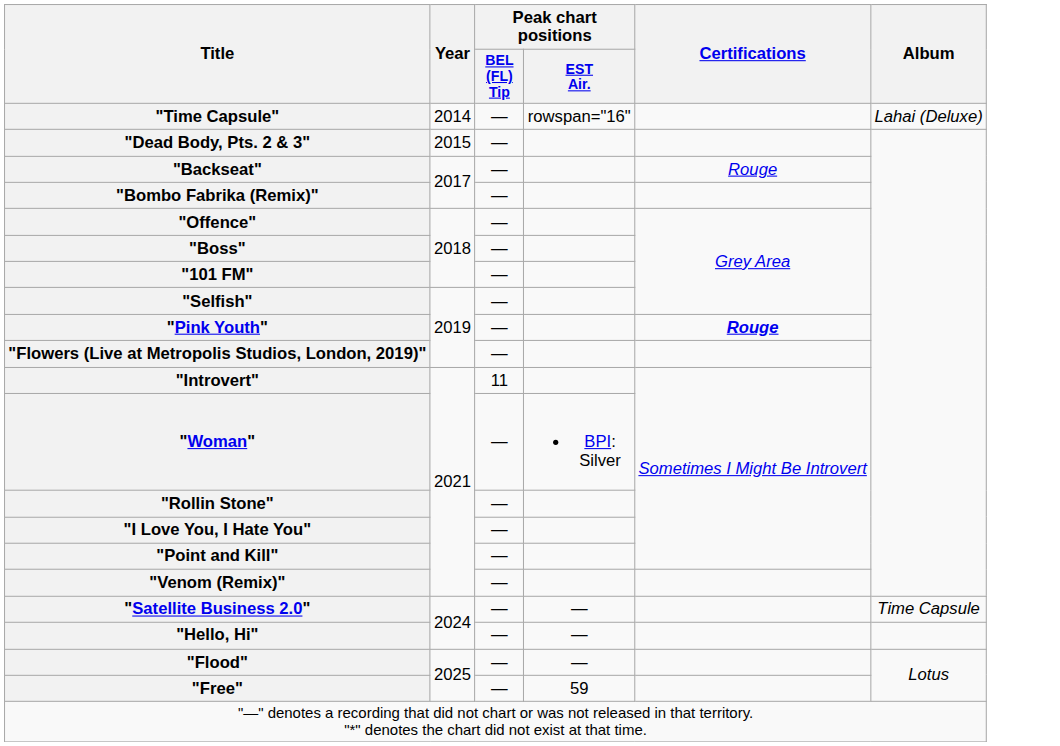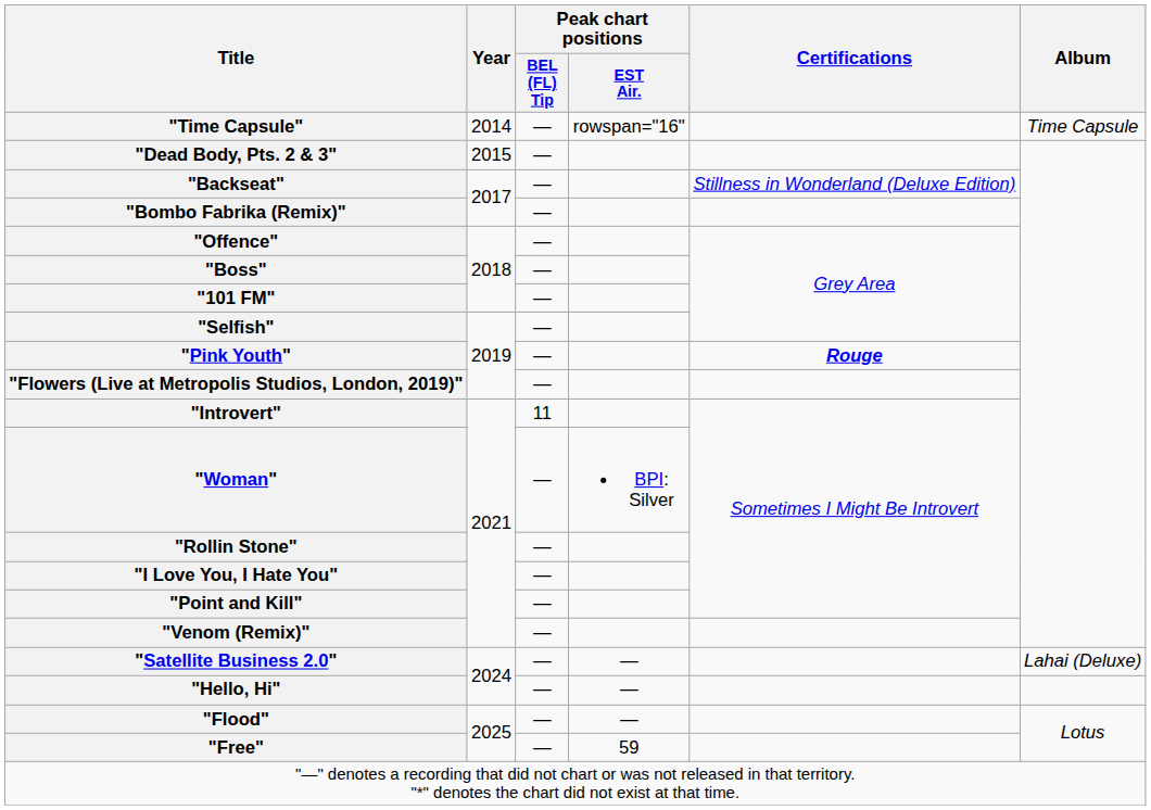"Time Capsule" | Album: Lahai (Deluxe) -> Time Capsule
"Backseat" | Certifications: Rouge -> Stillness in Wonderland (Deluxe Edition)
"Satellite Business 2.0" | Album: Time Capsule -> Lahai (Deluxe)
